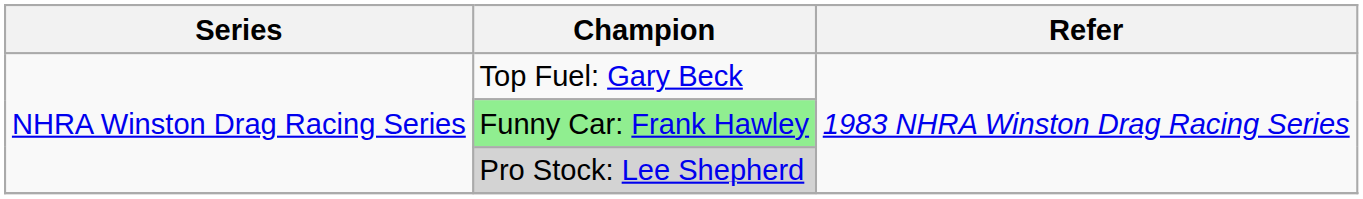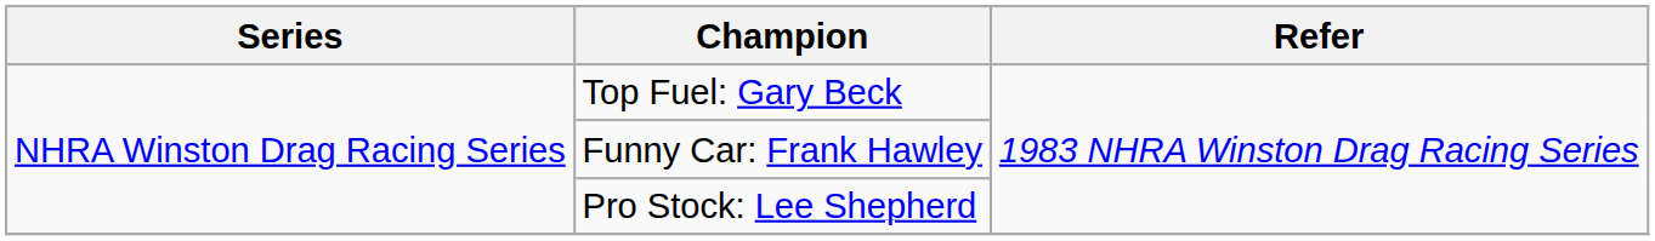Funny Car: Frank Hawley | Champion: lightgreen background -> no background
Pro Stock: Lee Shepherd | Champion: lightgrey background -> no background
